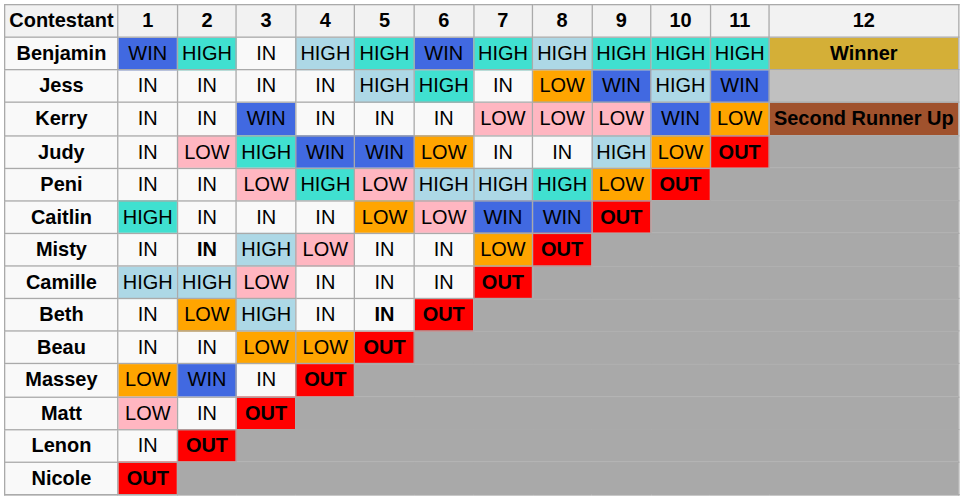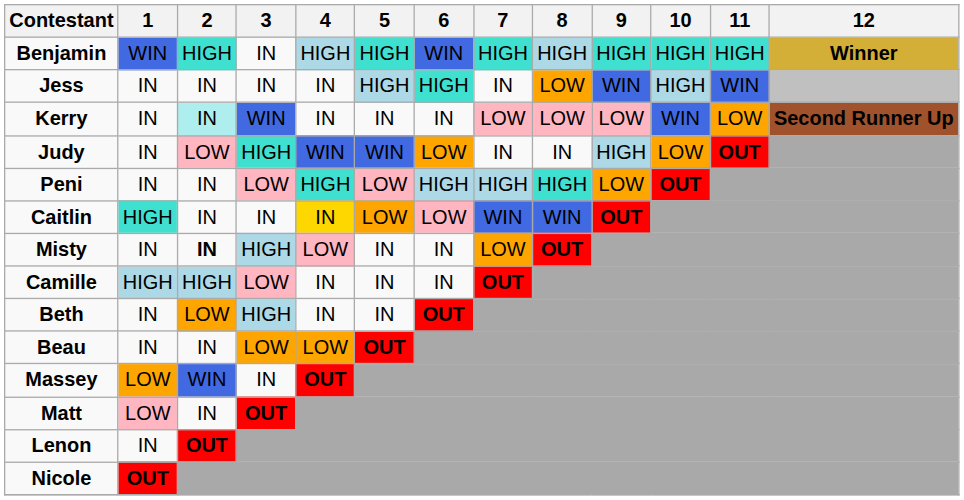Kerry | 2: no background -> paleturquoise background
Caitlin | 4: no background -> gold background
Beth | 5: bold -> normal
